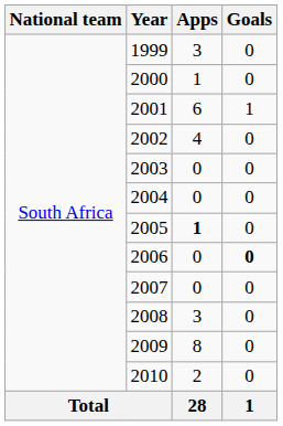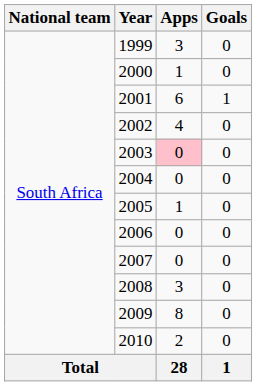2003 | Apps: no background -> pink background
2005 | Apps: bold -> normal
2006 | Goals: bold -> normal
